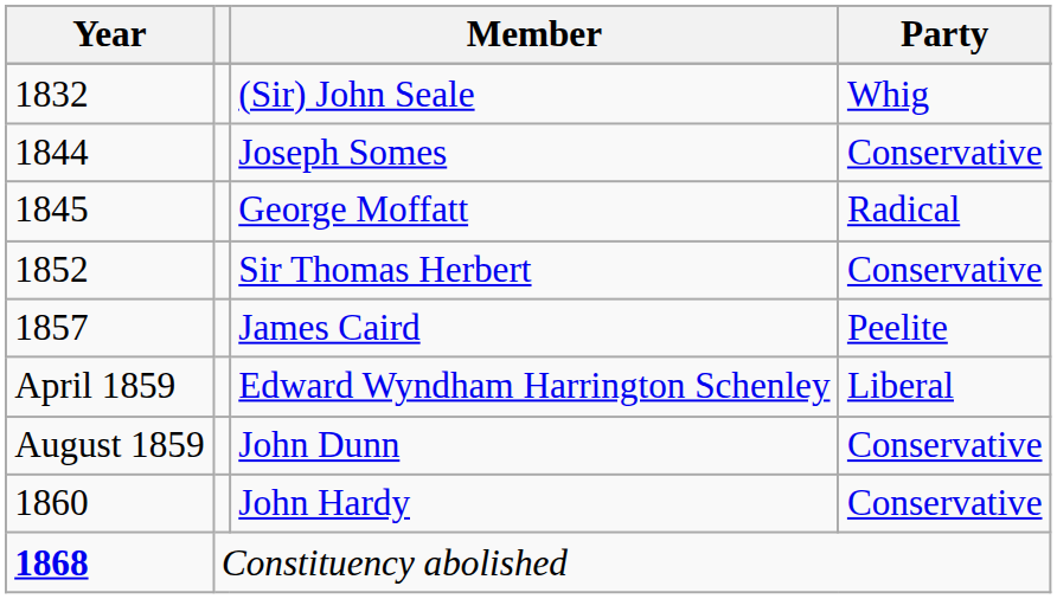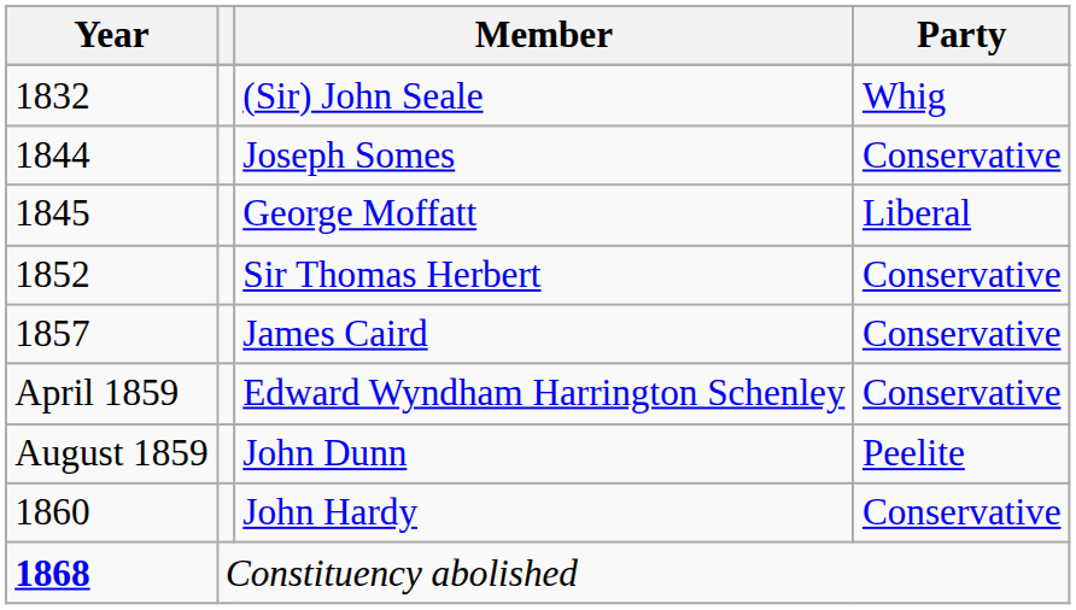George Moffatt | Party: Radical -> Liberal
James Caird | Party: Peelite -> Conservative
Edward Wyndham Harrington Schenley | Party: Liberal -> Conservative
John Dunn | Party: Conservative -> Peelite
